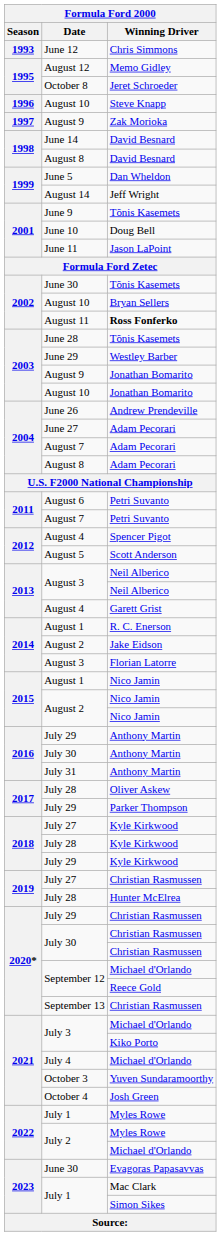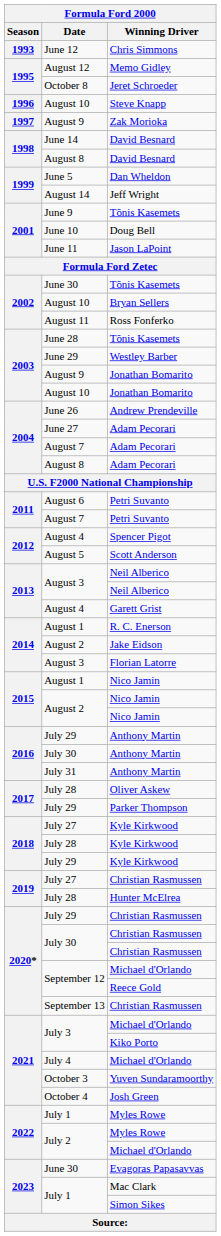Ross Fonferko | Winning Driver: bold -> normal
